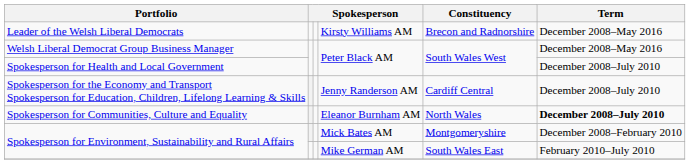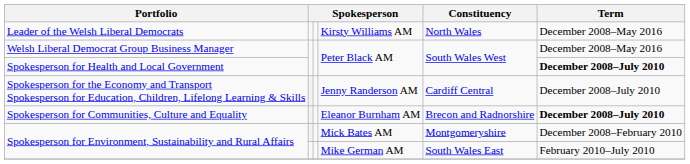Leader of the Welsh Liberal Democrats | Constituency: Brecon and Radnorshire -> North Wales
Spokesperson for Health and Local Government | Term: normal -> bold
Spokesperson for Communities, Culture and Equality | Constituency: North Wales -> Brecon and Radnorshire
